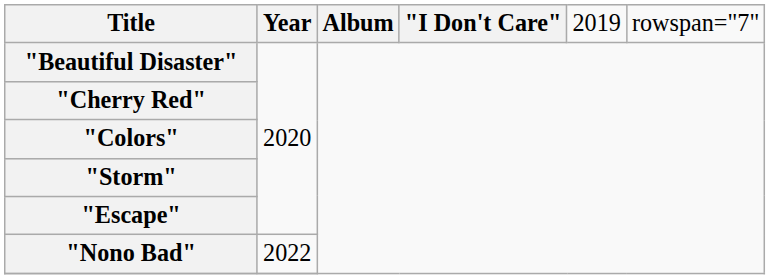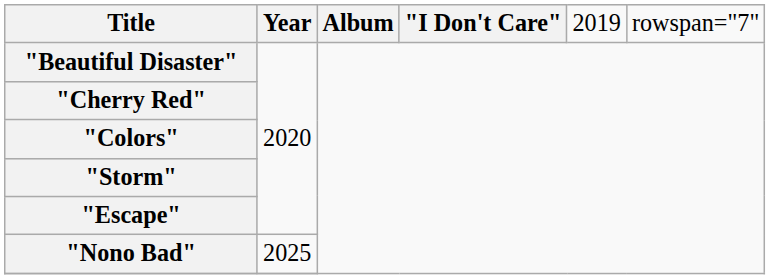"Nono Bad" | column 2: 2022 -> 2025
